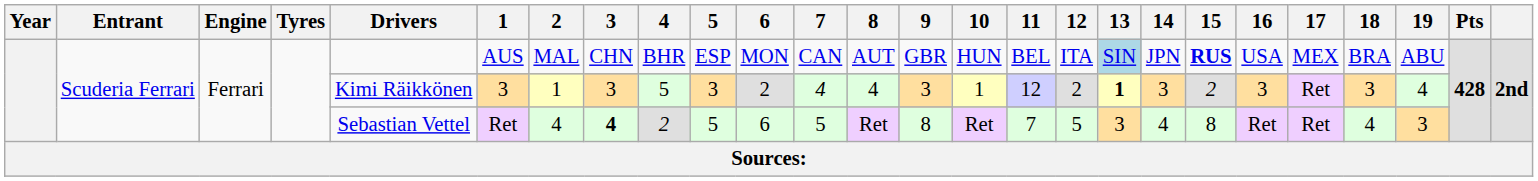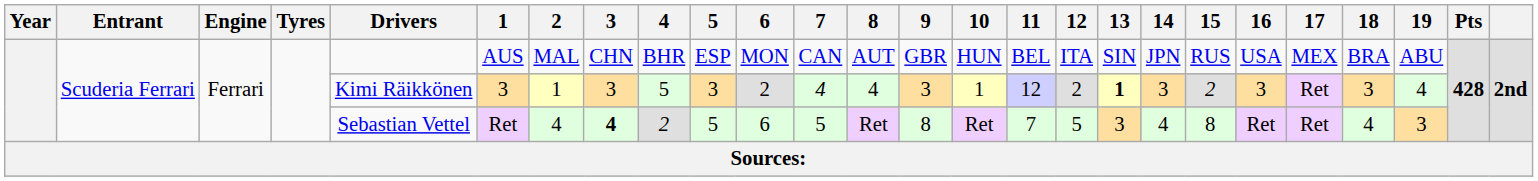row 2 | 13: lightblue background -> no background
row 2 | 15: bold -> normal
